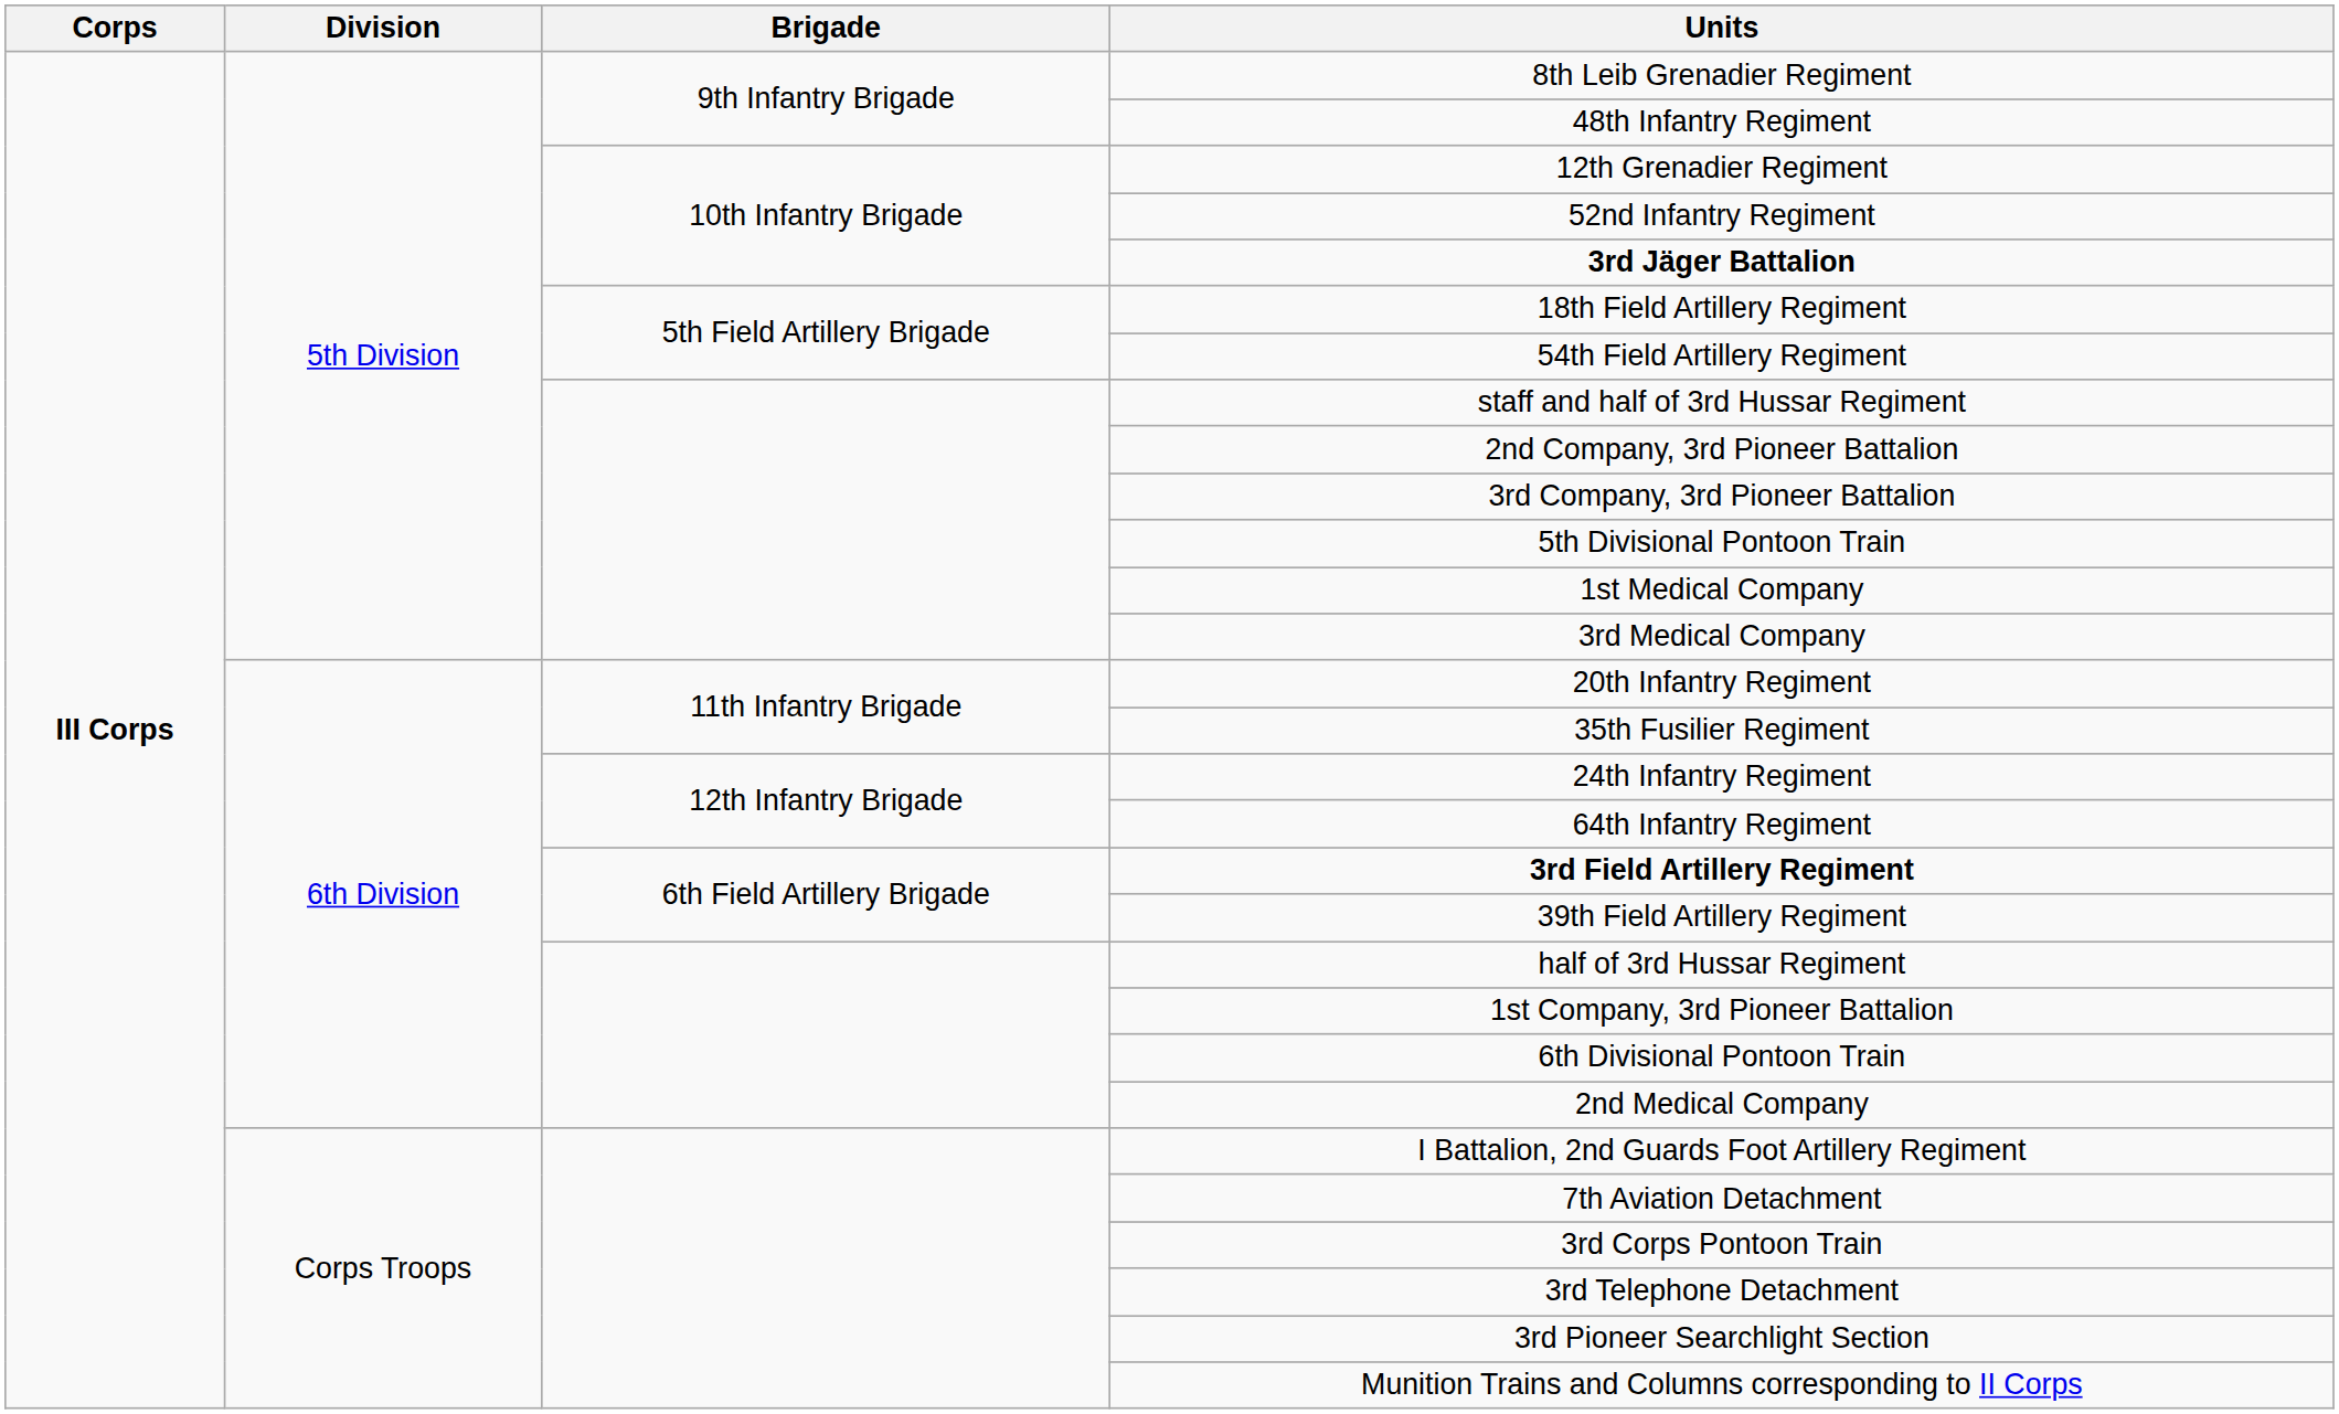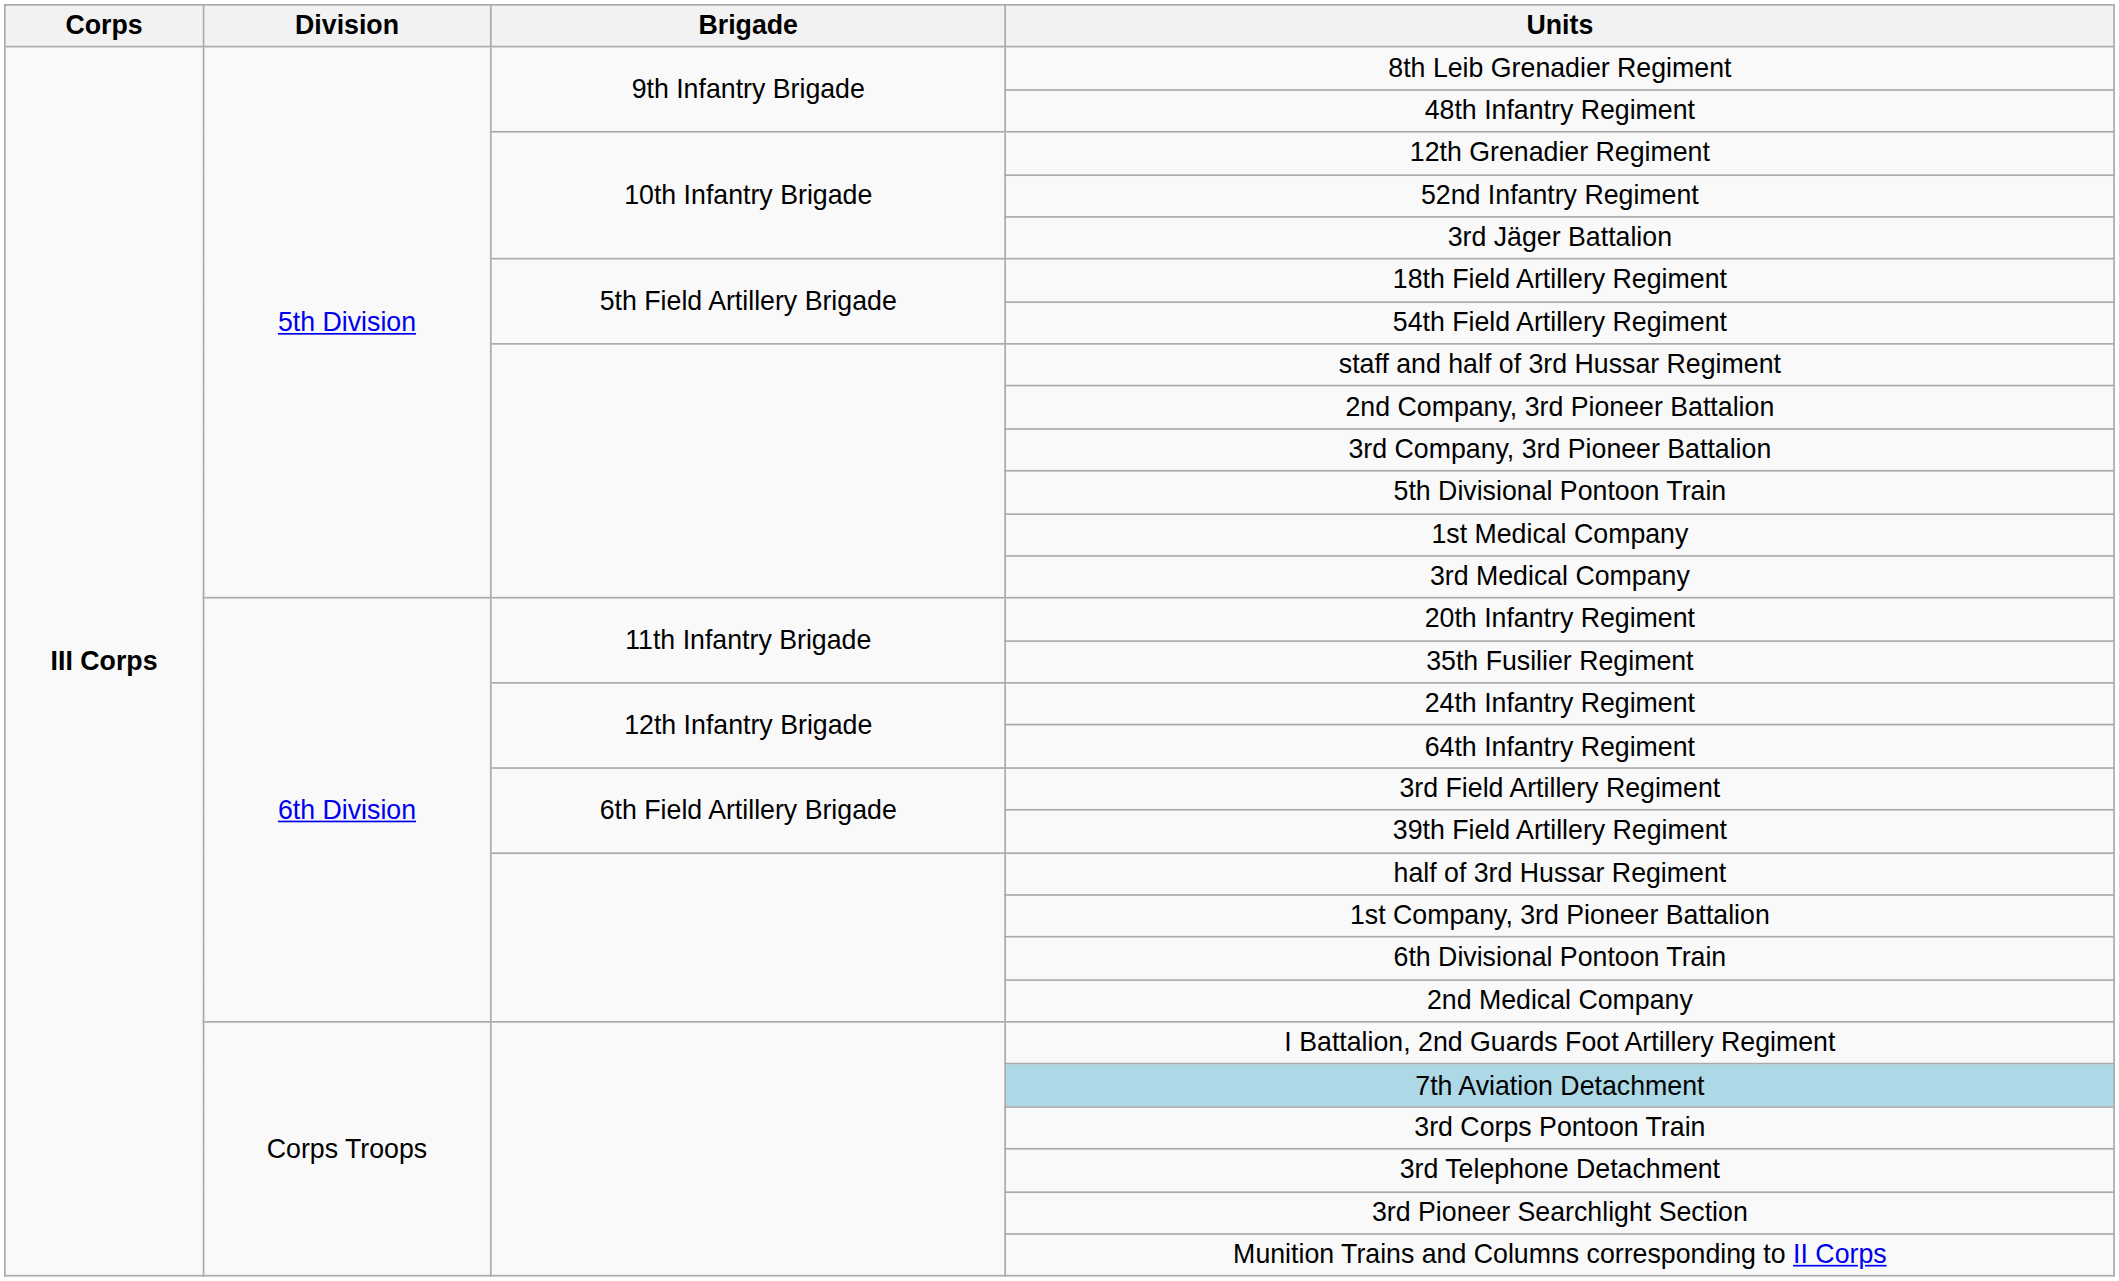3rd Jäger Battalion | Units: bold -> normal
3rd Field Artillery Regiment | Units: bold -> normal
7th Aviation Detachment | Units: no background -> lightblue background
